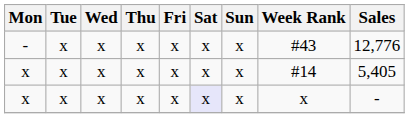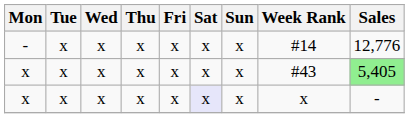row 2 | Week Rank: #43 -> #14
row 3 | Week Rank: #14 -> #43
row 3 | Sales: no background -> lightgreen background
